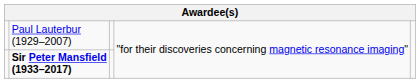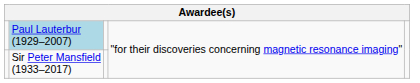Paul Lauterbur (1929–2007) | column 2: no background -> lightblue background
Sir Peter Mansfield (1933–2017) | column 2: bold -> normal
